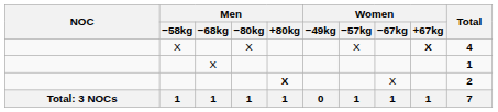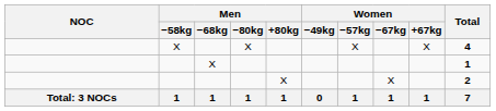row 3 | Women / +67kg: bold -> normal
row 5 | Men / +80kg: bold -> normal
